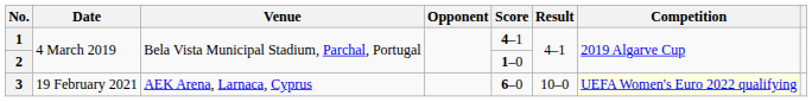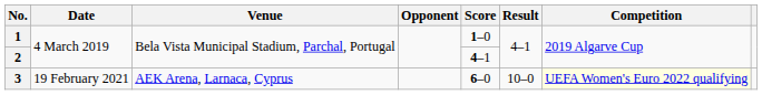1 | Score: 4–1 -> 1–0
2 | Score: 1–0 -> 4–1
